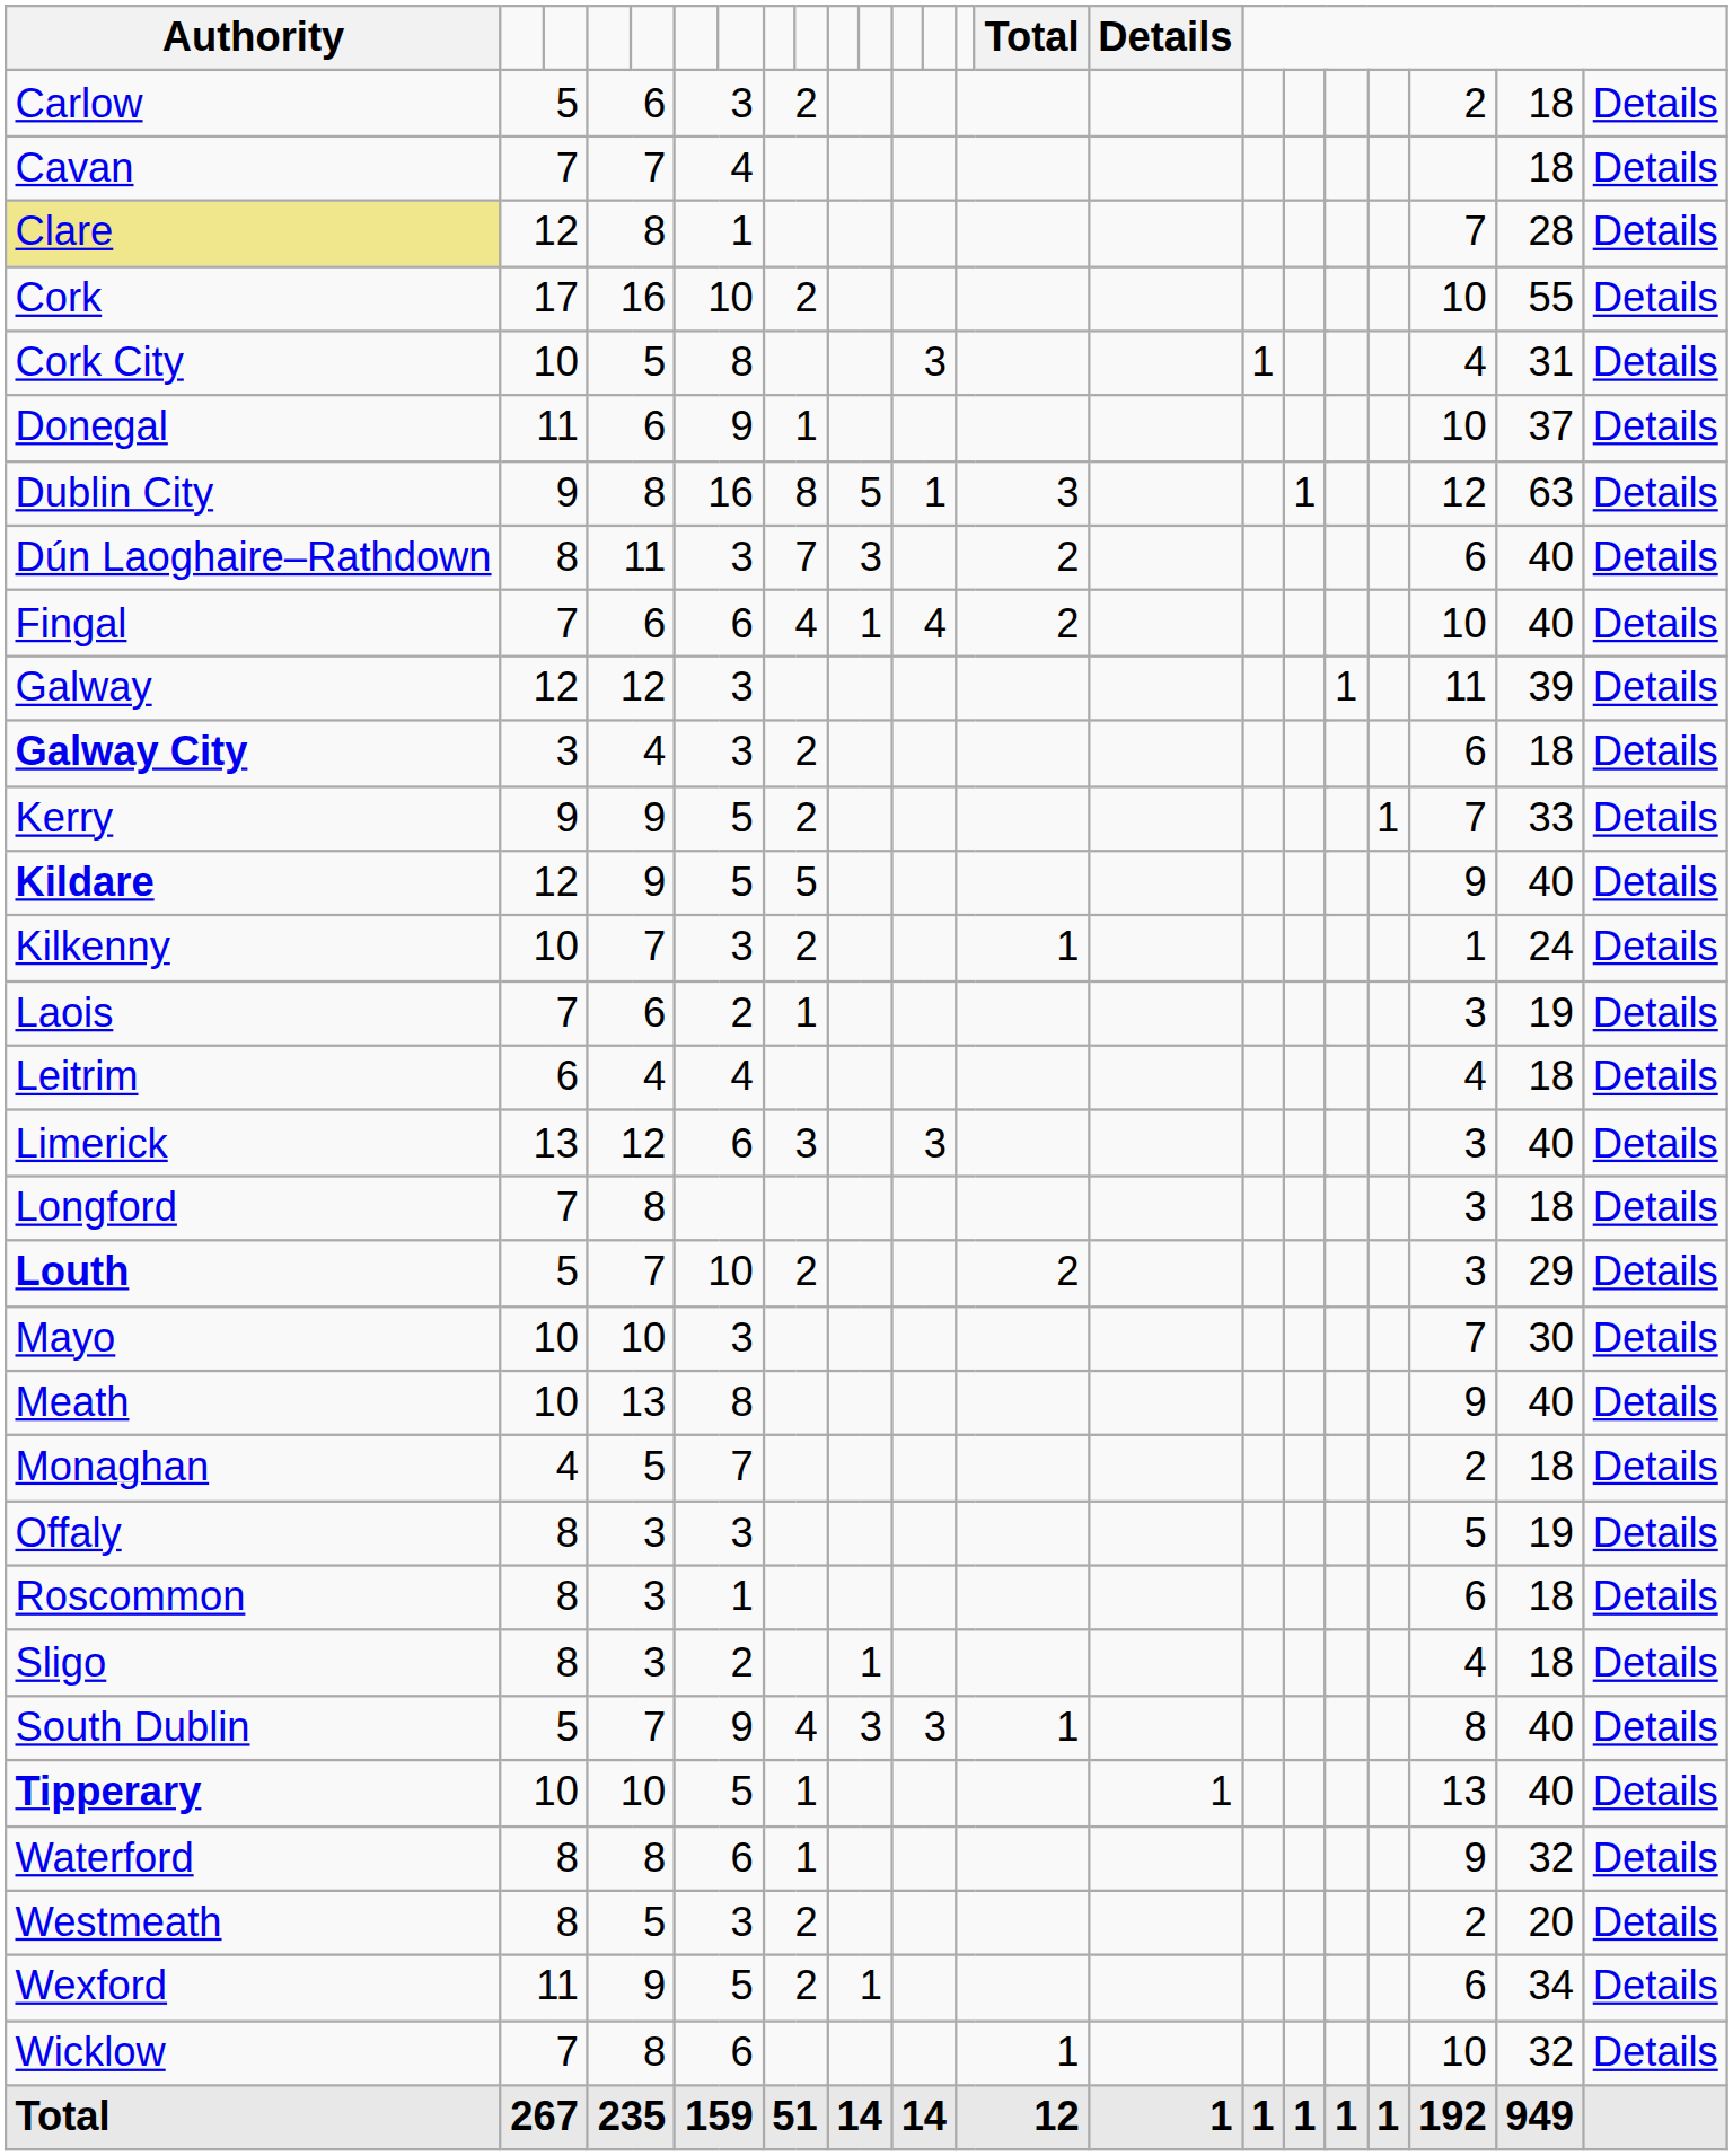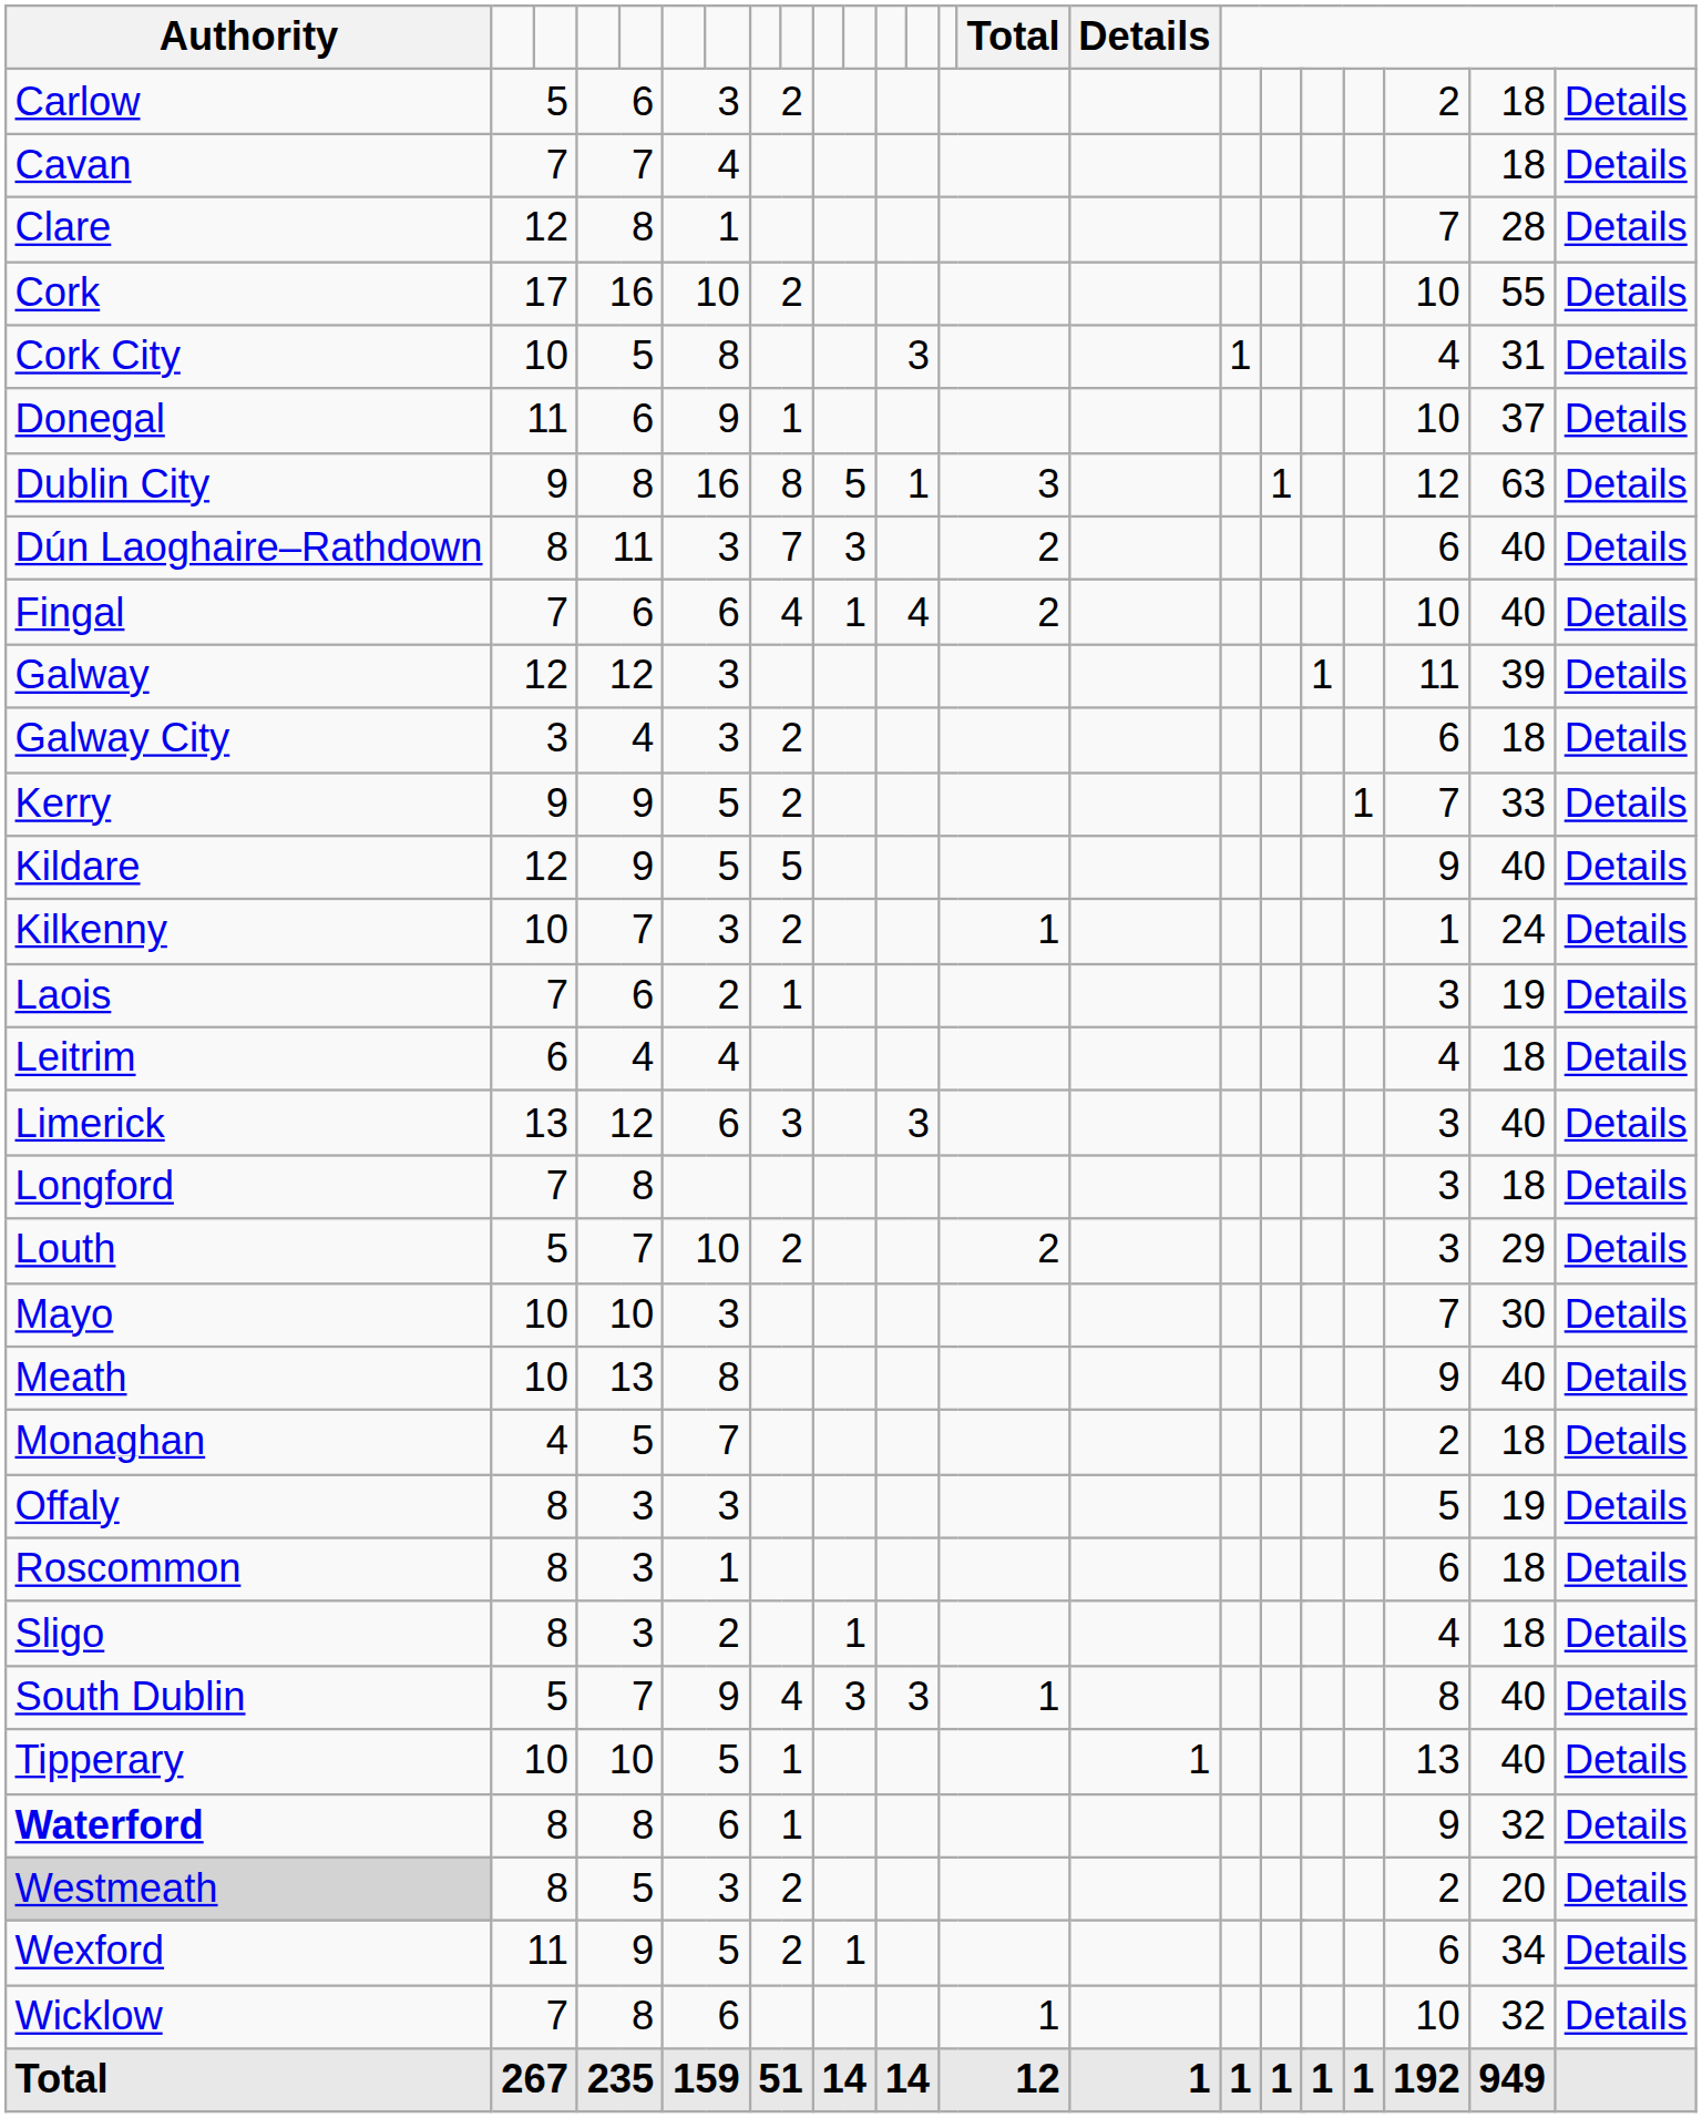Clare | Authority: khaki background -> no background
Galway City | Authority: bold -> normal
Kildare | Authority: bold -> normal
Louth | Authority: bold -> normal
Tipperary | Authority: bold -> normal
Waterford | Authority: normal -> bold
Westmeath | Authority: no background -> lightgrey background
